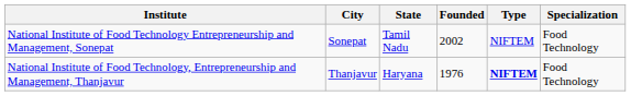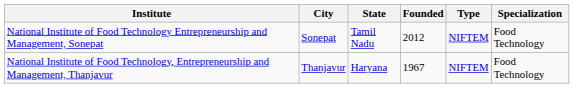row 2 | Founded: 2002 -> 2012
row 3 | Founded: 1976 -> 1967
row 3 | Type: bold -> normal
